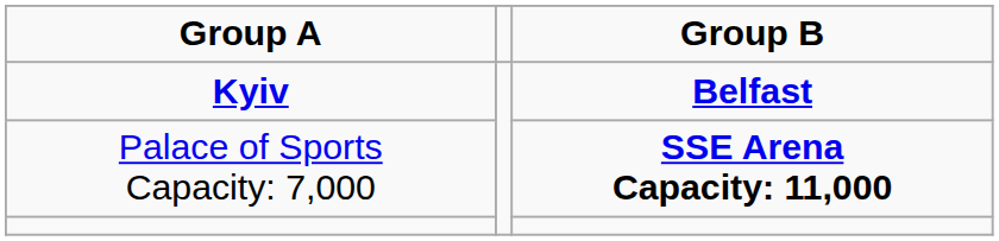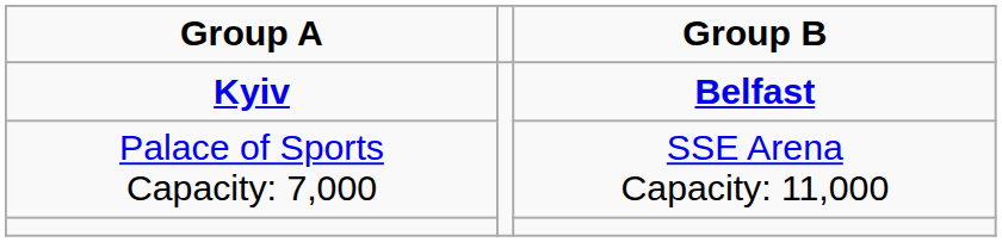Palace of Sports Capacity: 7,000 | Group B: bold -> normal
